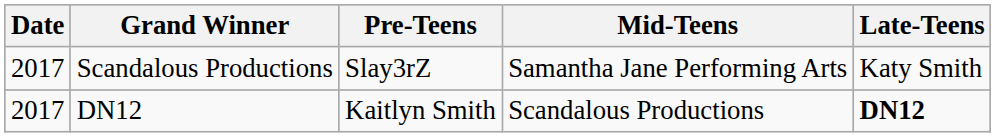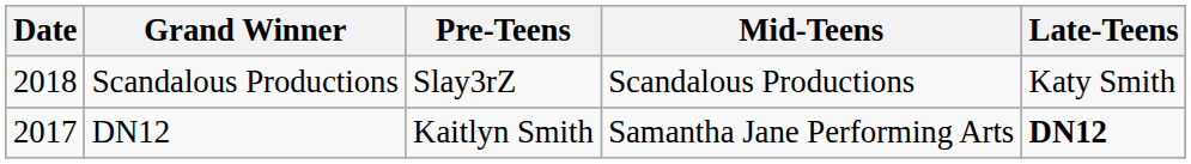row 2 | Date: 2017 -> 2018
row 2 | Mid-Teens: Samantha Jane Performing Arts -> Scandalous Productions
row 3 | Mid-Teens: Scandalous Productions -> Samantha Jane Performing Arts
